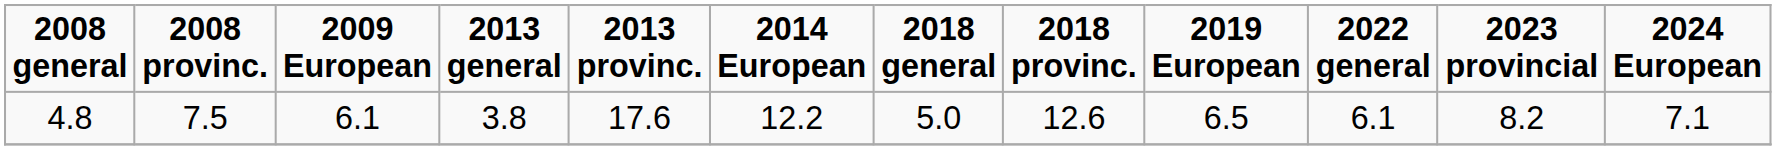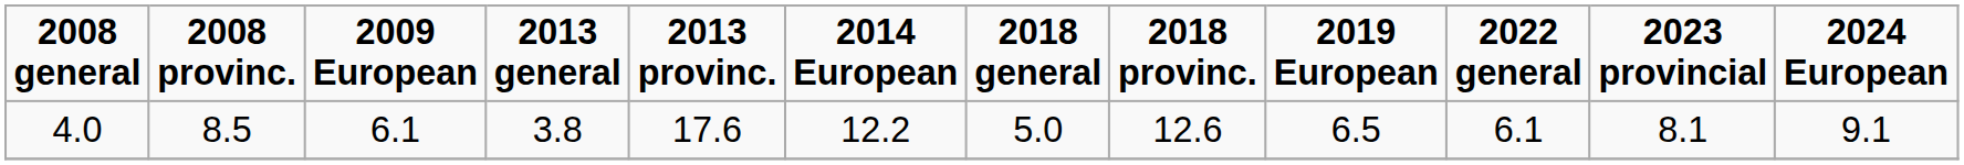row 2 | 2008 general: 4.8 -> 4.0
row 2 | 2008 provinc.: 7.5 -> 8.5
row 2 | 2023 provincial: 8.2 -> 8.1
row 2 | 2024 European: 7.1 -> 9.1
